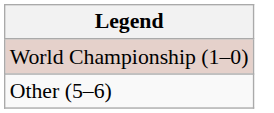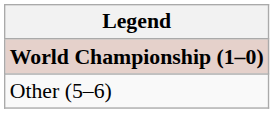row 2 | column 1: normal -> bold
